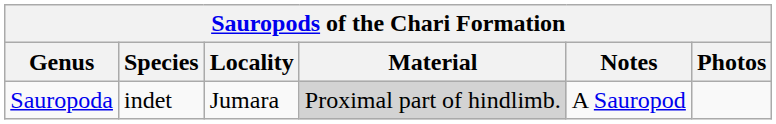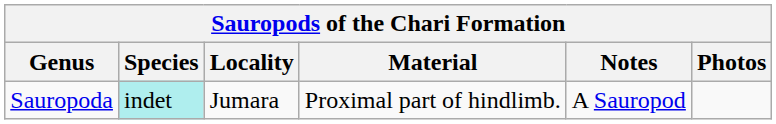Sauropoda | Species: no background -> paleturquoise background
Sauropoda | Material: lightgrey background -> no background
